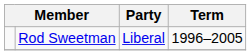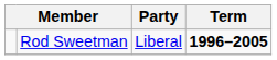Rod Sweetman | Term: normal -> bold
